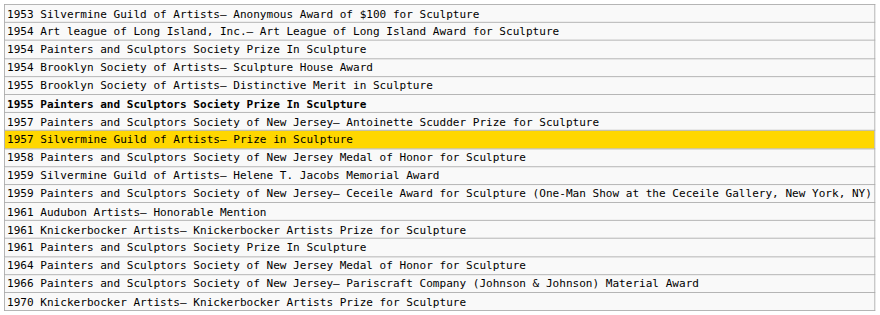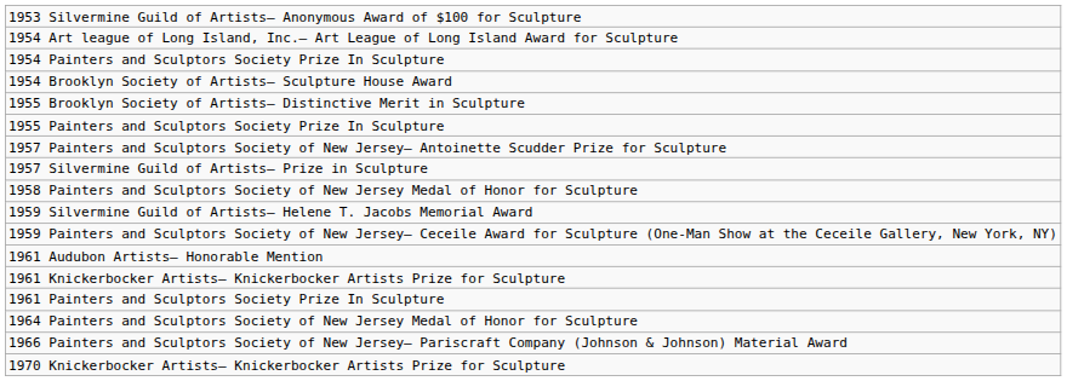row 6 | column 1: bold -> normal
row 8 | column 1: gold background -> no background
